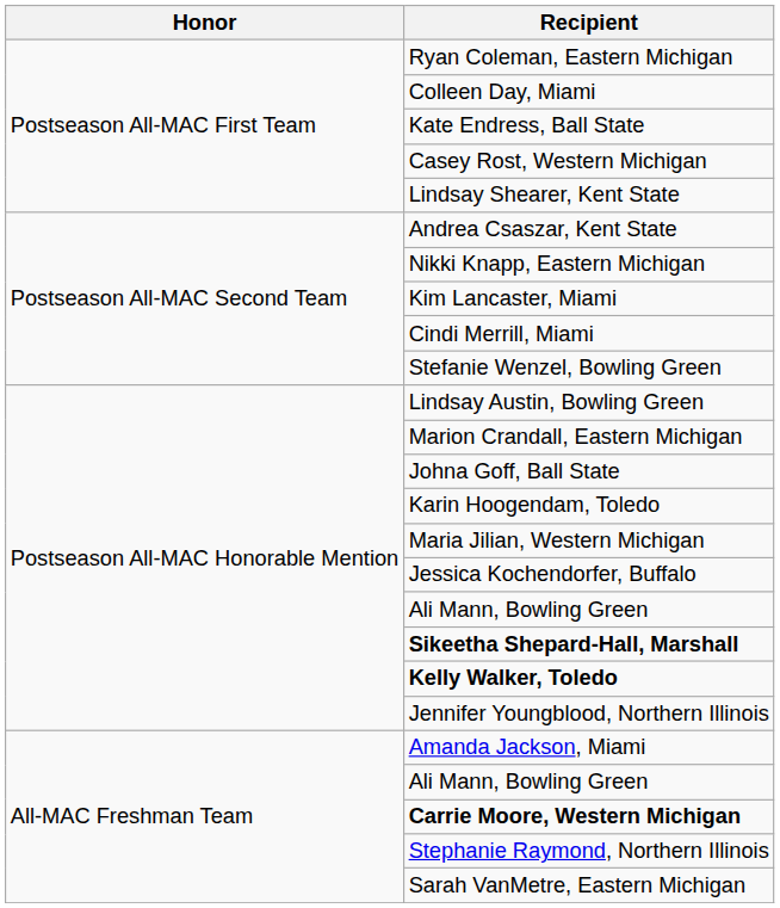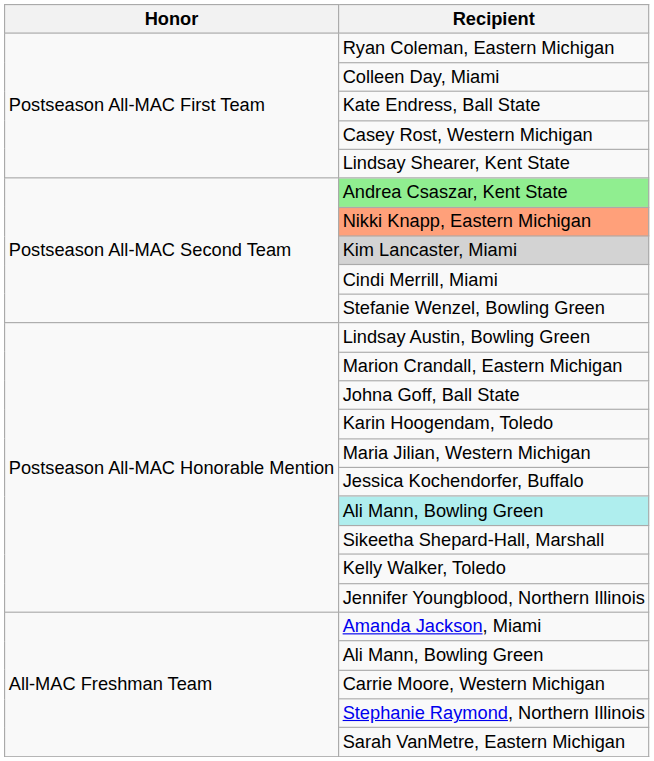row 7 | Recipient: no background -> lightgreen background
row 8 | Recipient: no background -> lightsalmon background
row 9 | Recipient: no background -> lightgrey background
row 18 | Recipient: no background -> paleturquoise background
row 19 | Recipient: bold -> normal
row 20 | Recipient: bold -> normal
row 24 | Recipient: bold -> normal
